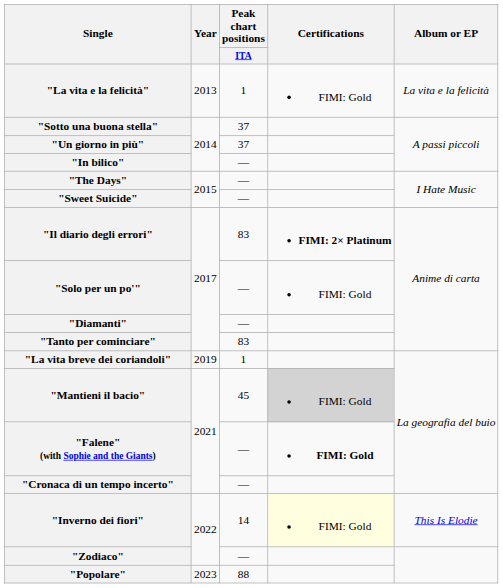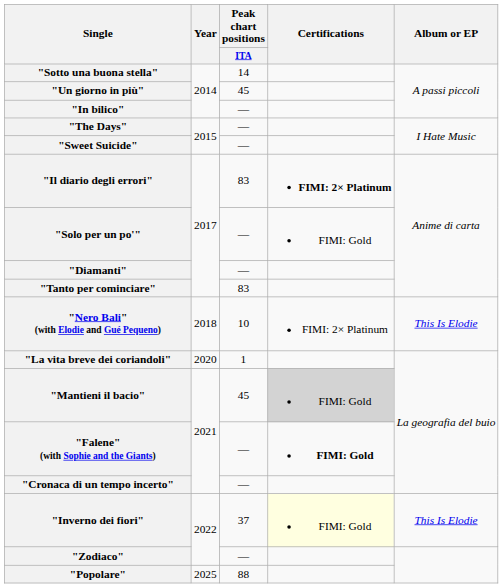- row: "La vita e la felicità" | 2013 | 1 | FIMI: Gold | La vita e la felicità
"Sotto una buona stella" | Peak chart positions / ITA: 37 -> 14
"Un giorno in più" | Peak chart positions / ITA: 37 -> 45
+ row: "Nero Bali" (with Elodie and Gué Pequeno) | 2018 | 10 | FIMI: 2× Platinum | This Is Elodie
"La vita breve dei coriandoli" | Year: 2019 -> 2020
"Inverno dei fiori" | Peak chart positions / ITA: 14 -> 37
"Popolare" | Year: 2023 -> 2025
